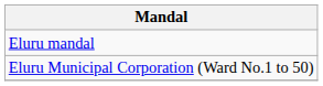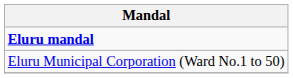row 2 | column 1: normal -> bold
